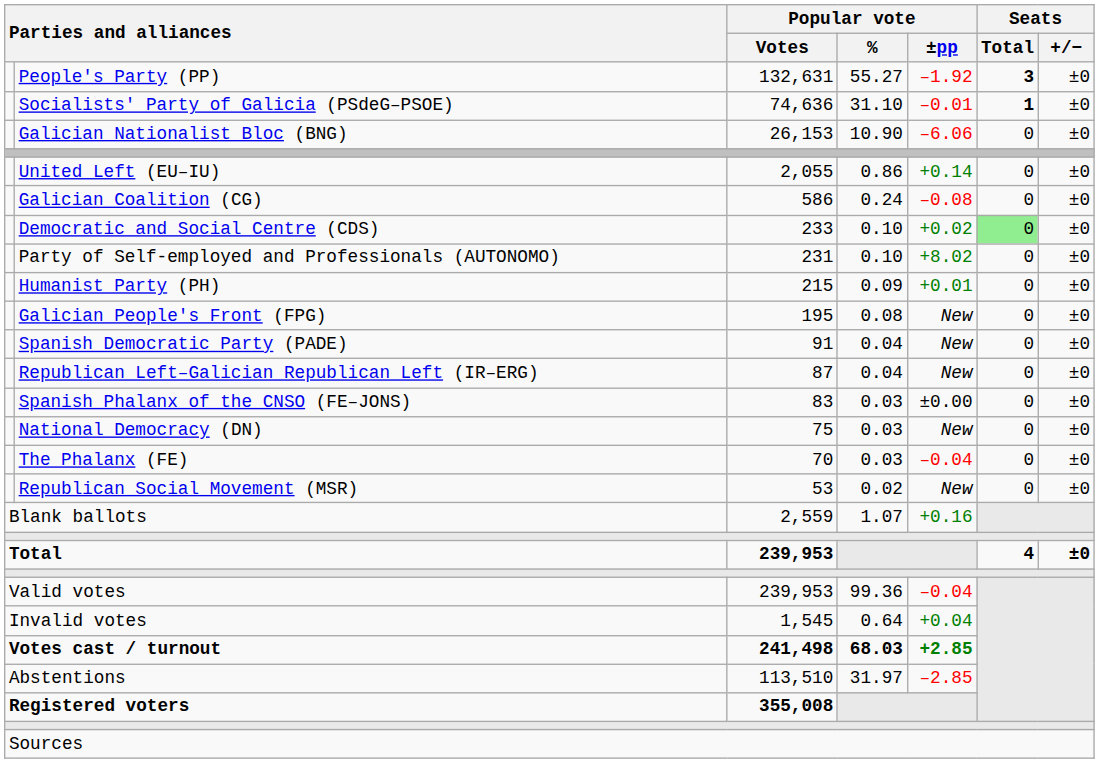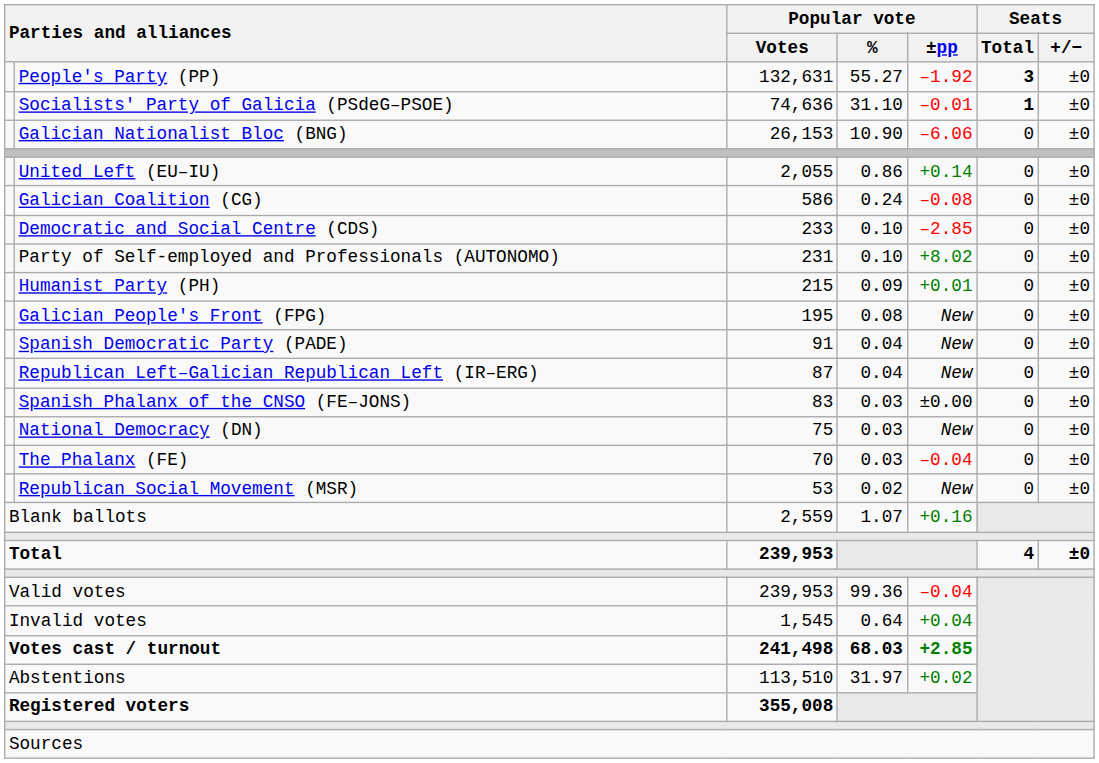Democratic and Social Centre (CDS) | Popular vote / ±pp: +0.02 -> –2.85
Democratic and Social Centre (CDS) | Seats / Total: lightgreen background -> no background
Abstentions | Popular vote / ±pp: –2.85 -> +0.02
